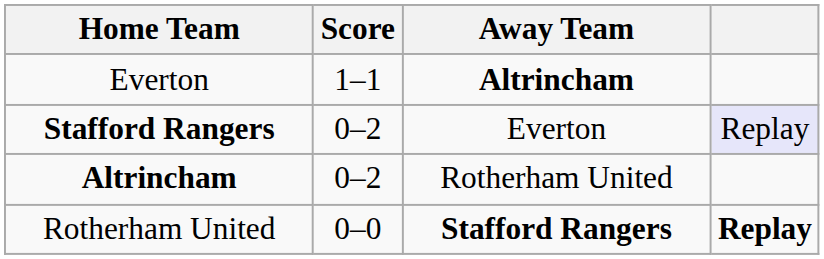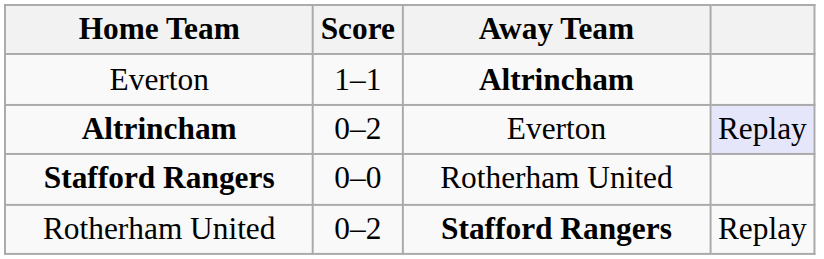row 3 | Home Team: Stafford Rangers -> Altrincham
row 4 | Home Team: Altrincham -> Stafford Rangers
row 4 | Score: 0–2 -> 0–0
row 5 | Score: 0–0 -> 0–2
row 5 | column 4: bold -> normal
